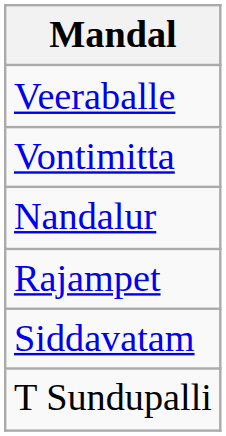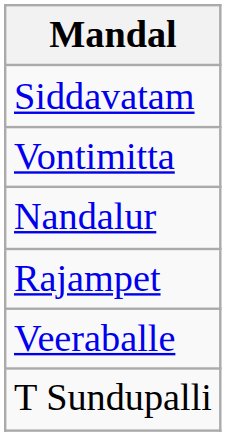row 2 | column 1: Veeraballe -> Siddavatam
row 6 | column 1: Siddavatam -> Veeraballe
